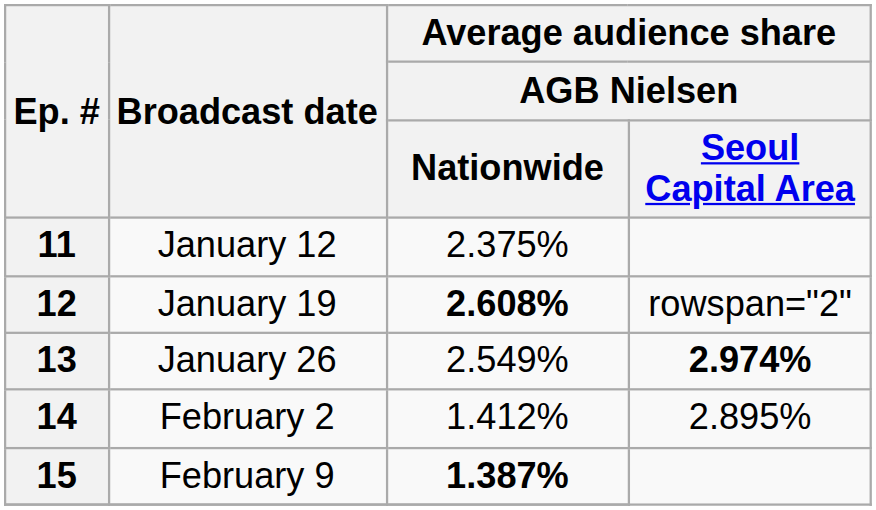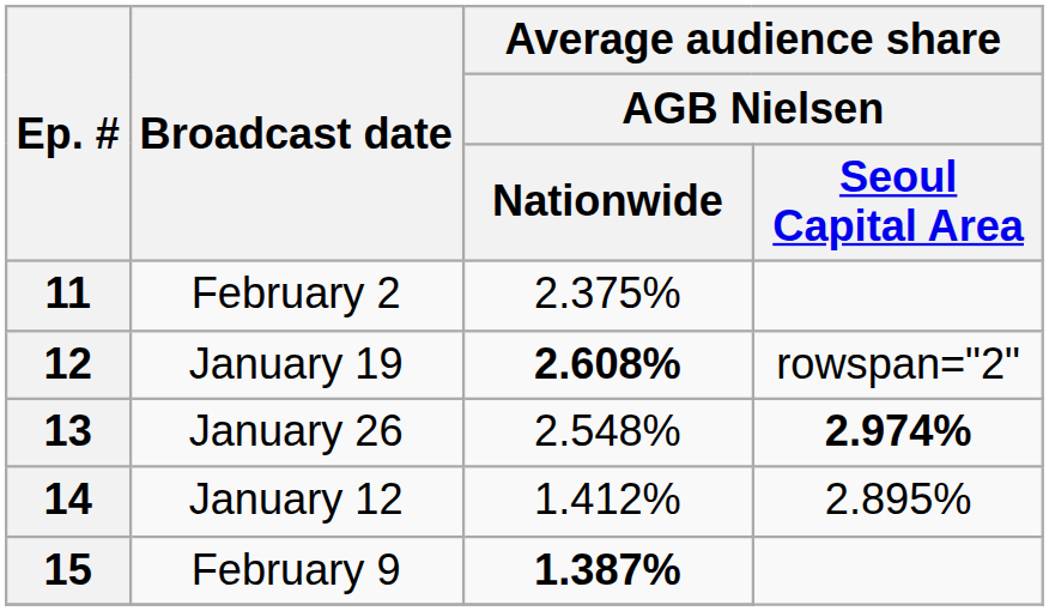11 | Broadcast date: January 12 -> February 2
13 | Average audience share / AGB Nielsen / Nationwide: 2.549% -> 2.548%
14 | Broadcast date: February 2 -> January 12
